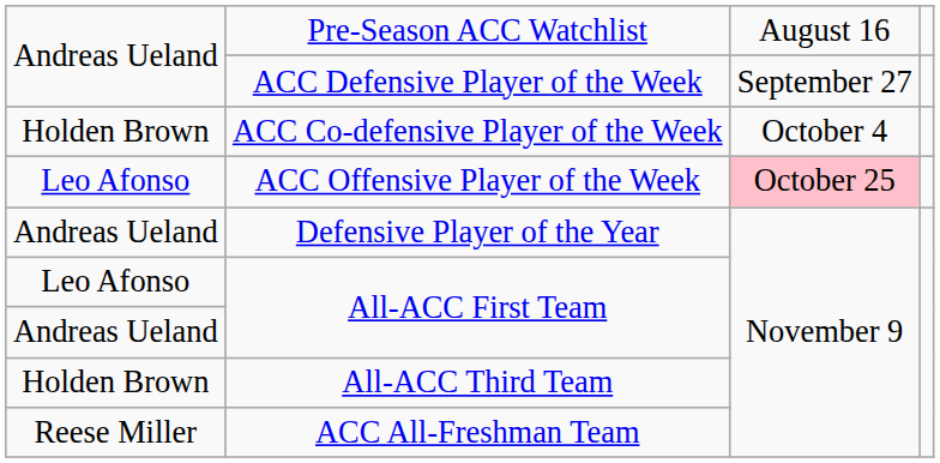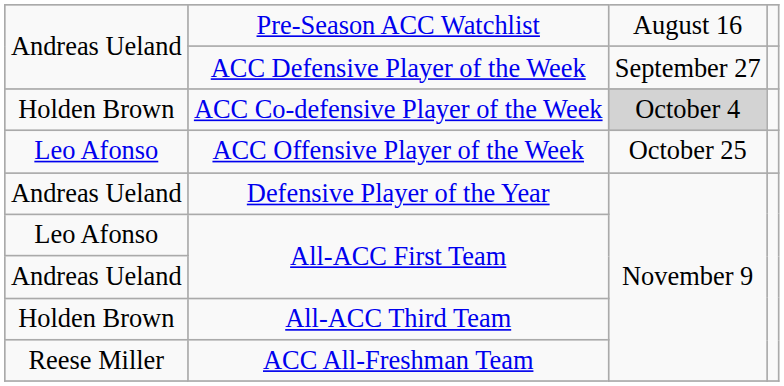ACC Co-defensive Player of the Week | column 3: no background -> lightgrey background
ACC Offensive Player of the Week | column 3: pink background -> no background
